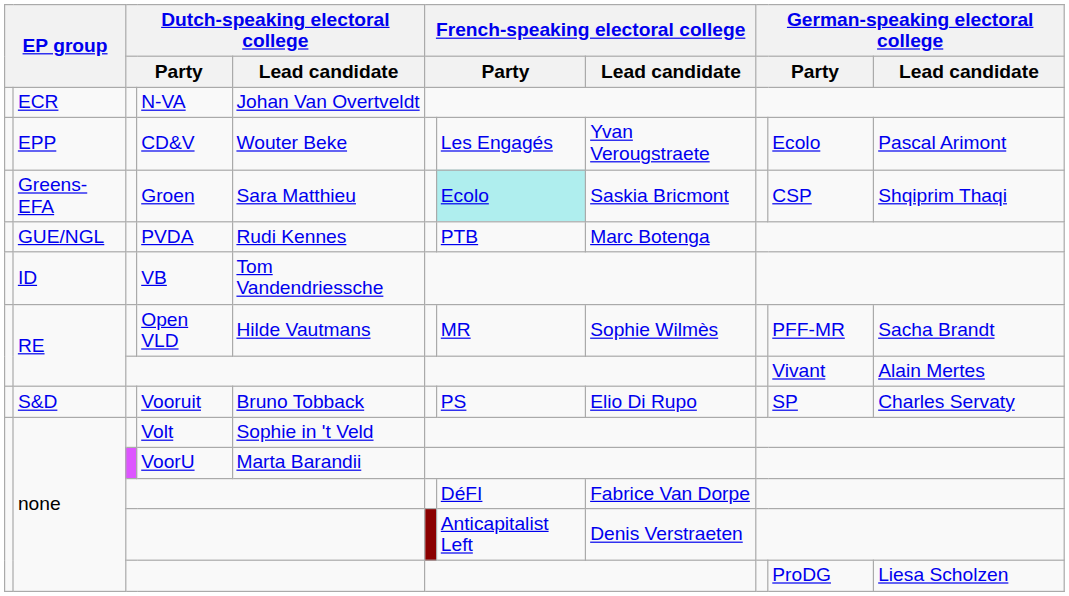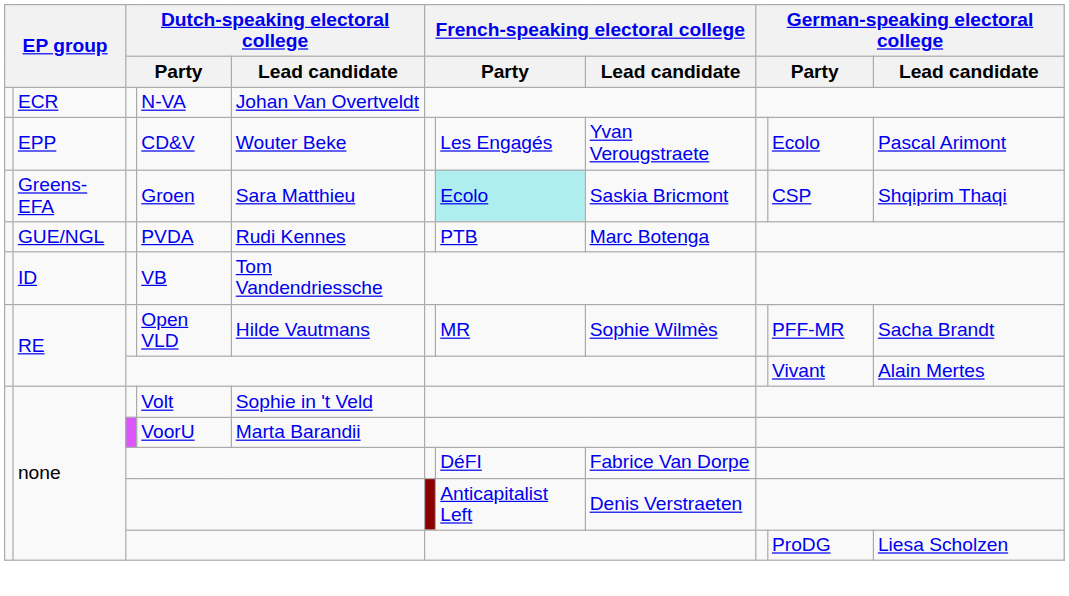- row: S&D | Vooruit | Bruno Tobback | PS | Elio Di Rupo | SP | Charles Servaty
